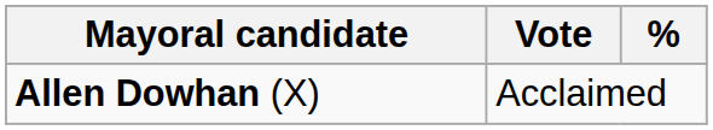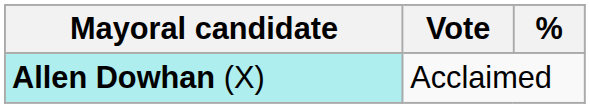Allen Dowhan (X) | Mayoral candidate: no background -> paleturquoise background
